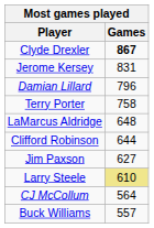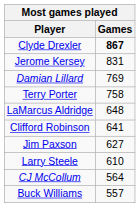Damian Lillard | Games: 796 -> 769
Clifford Robinson | Games: 644 -> 641
Larry Steele | Games: khaki background -> no background
